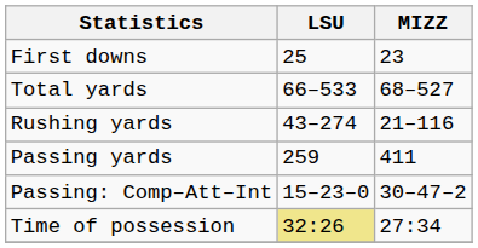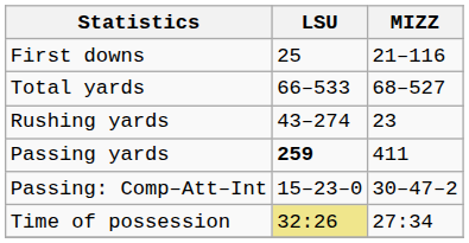First downs | MIZZ: 23 -> 21–116
Rushing yards | MIZZ: 21–116 -> 23
Passing yards | LSU: normal -> bold
